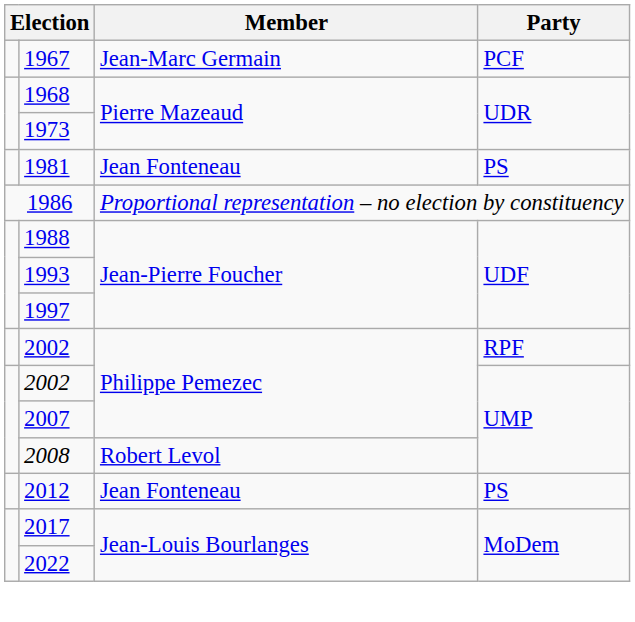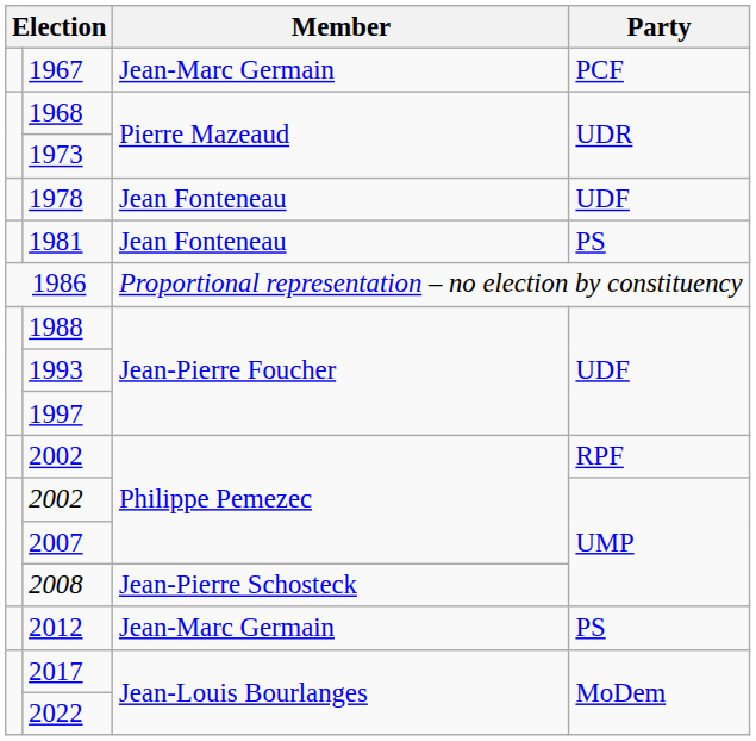+ row: 1978 | Jean Fonteneau | UDF
2008 | Member: Robert Levol -> Jean-Pierre Schosteck
2012 | Member: Jean Fonteneau -> Jean-Marc Germain
